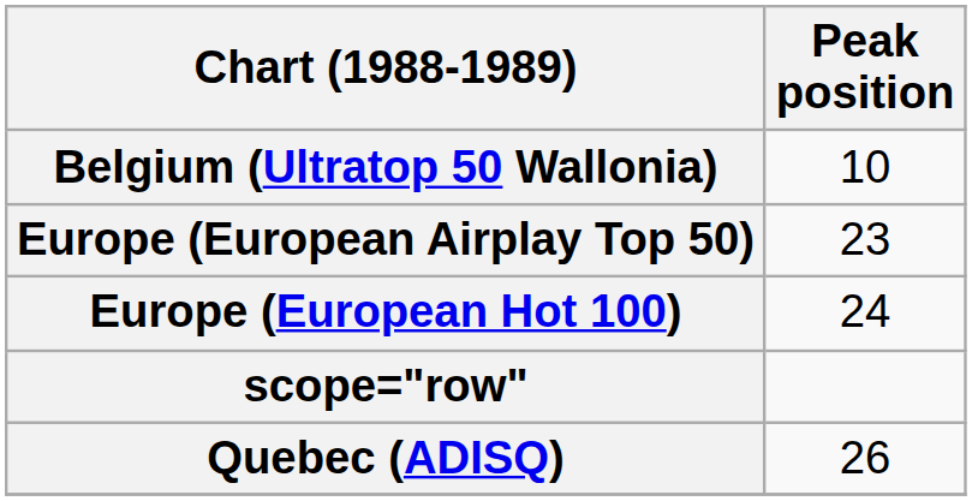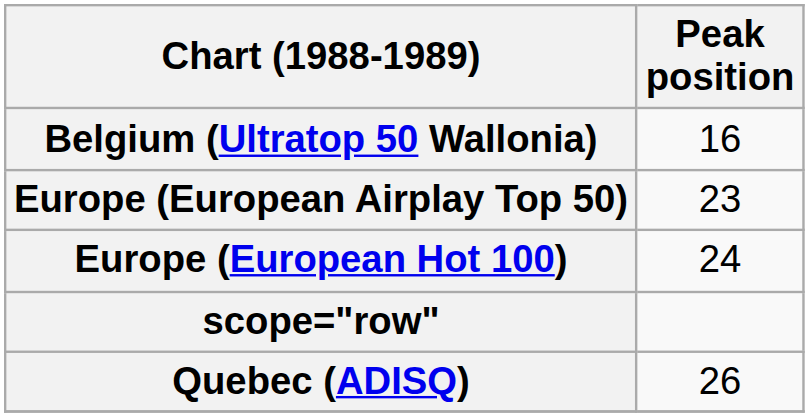Belgium (Ultratop 50 Wallonia) | Peak position: 10 -> 16
